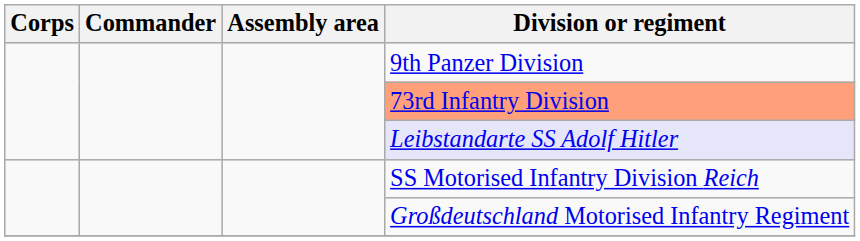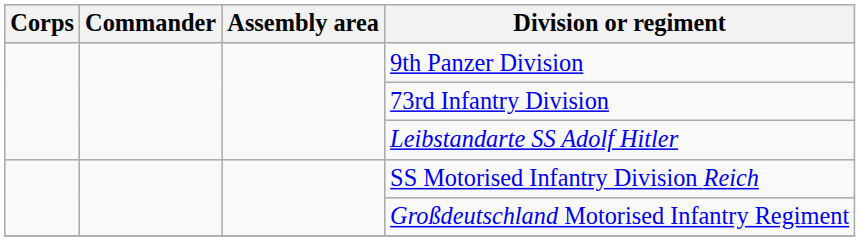73rd Infantry Division | Division or regiment: lightsalmon background -> no background
Leibstandarte SS Adolf Hitler | Division or regiment: lavender background -> no background
